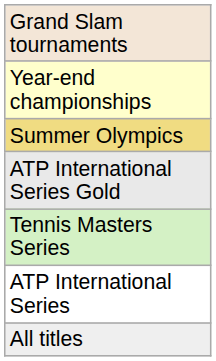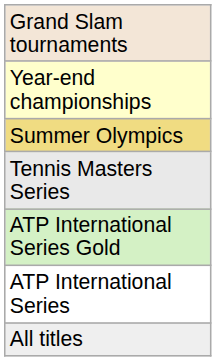row 4 | column 1: ATP International Series Gold -> Tennis Masters Series
row 5 | column 1: Tennis Masters Series -> ATP International Series Gold
